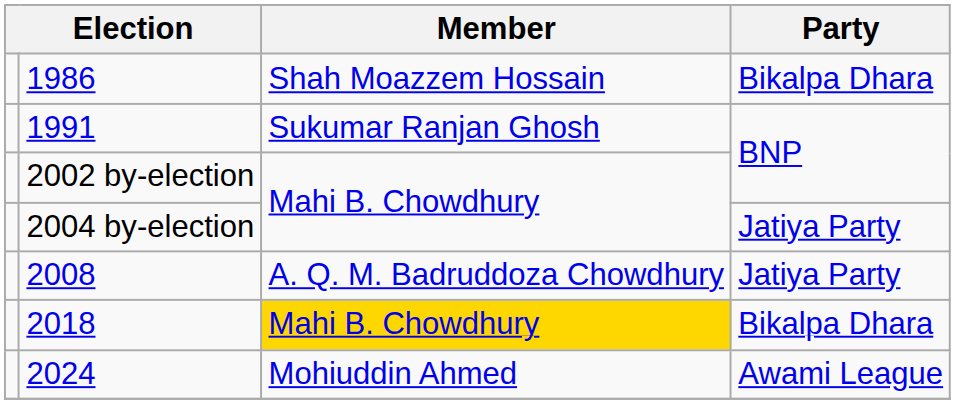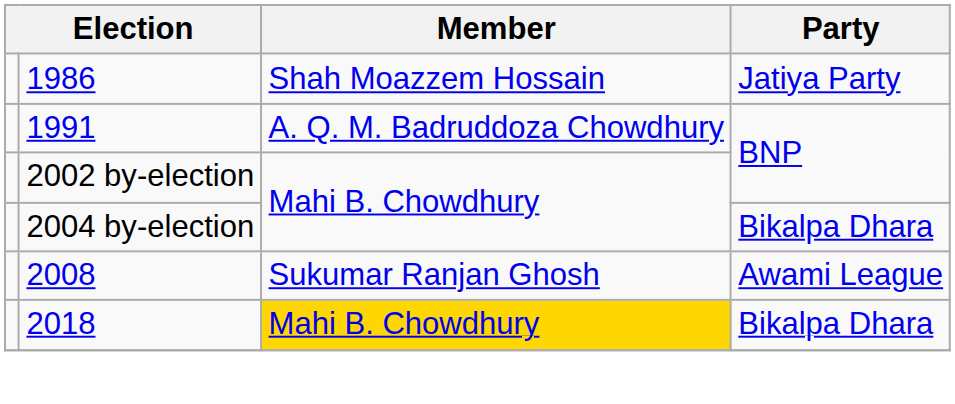1986 | Party: Bikalpa Dhara -> Jatiya Party
1991 | Member: Sukumar Ranjan Ghosh -> A. Q. M. Badruddoza Chowdhury
2004 by-election | Party: Jatiya Party -> Bikalpa Dhara
2008 | Member: A. Q. M. Badruddoza Chowdhury -> Sukumar Ranjan Ghosh
2008 | Party: Jatiya Party -> Awami League
- row: 2024 | Mohiuddin Ahmed | Awami League
